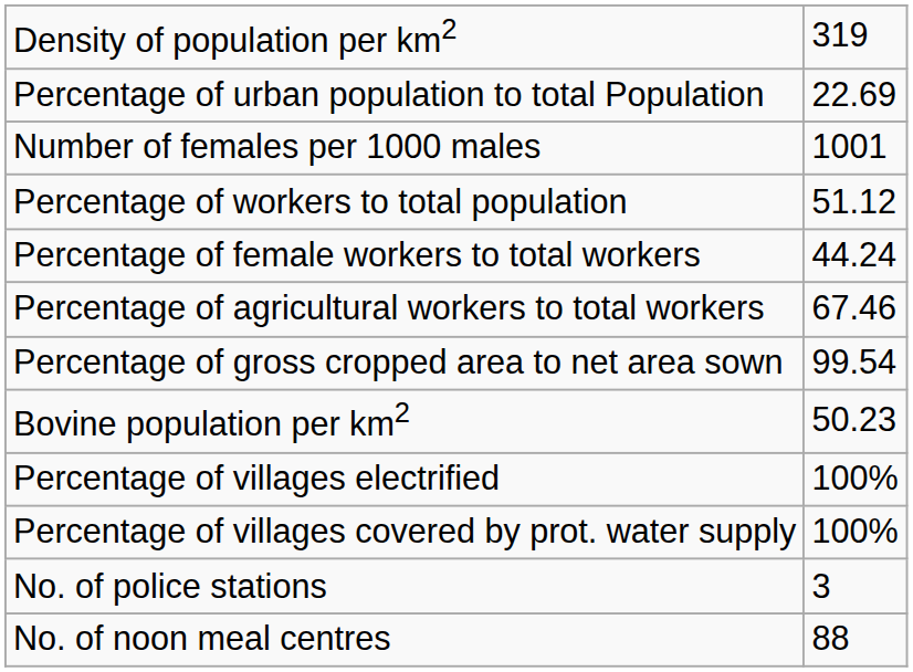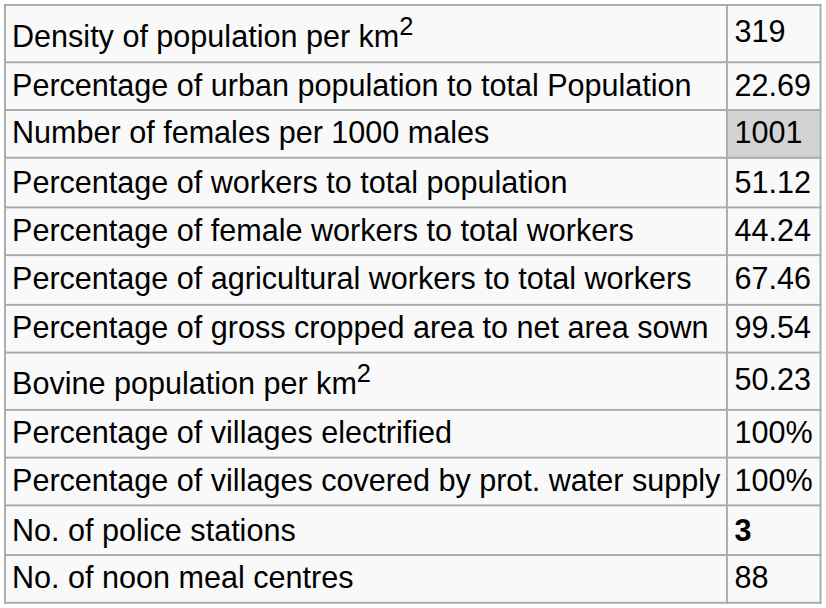Number of females per 1000 males | column 2: no background -> lightgrey background
No. of police stations | column 2: normal -> bold
